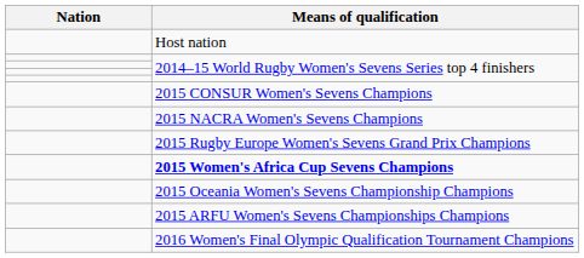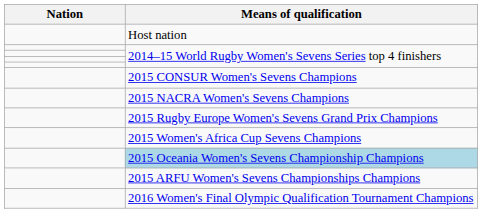row 10 | Means of qualification: bold -> normal
row 11 | Means of qualification: no background -> lightblue background
